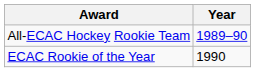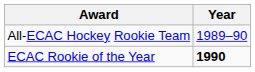ECAC Rookie of the Year | Year: normal -> bold
